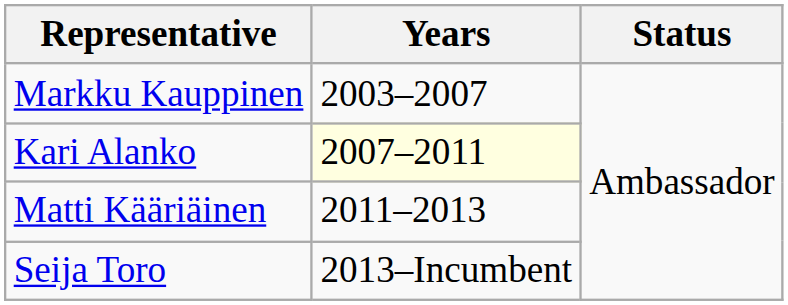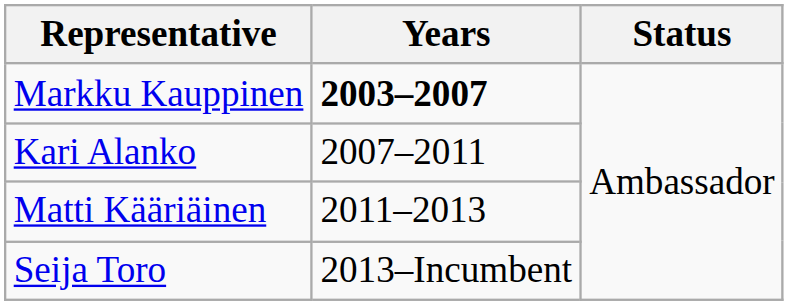Markku Kauppinen | Years: normal -> bold
Kari Alanko | Years: lightyellow background -> no background
